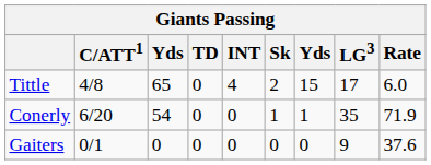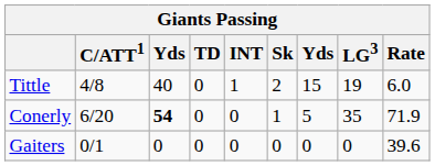Tittle | column 3: 65 -> 40
Tittle | INT: 4 -> 1
Tittle | LG3: 17 -> 19
Conerly | column 3: normal -> bold
Conerly | column 7: 1 -> 5
Gaiters | LG3: 9 -> 0
Gaiters | Rate: 37.6 -> 39.6
